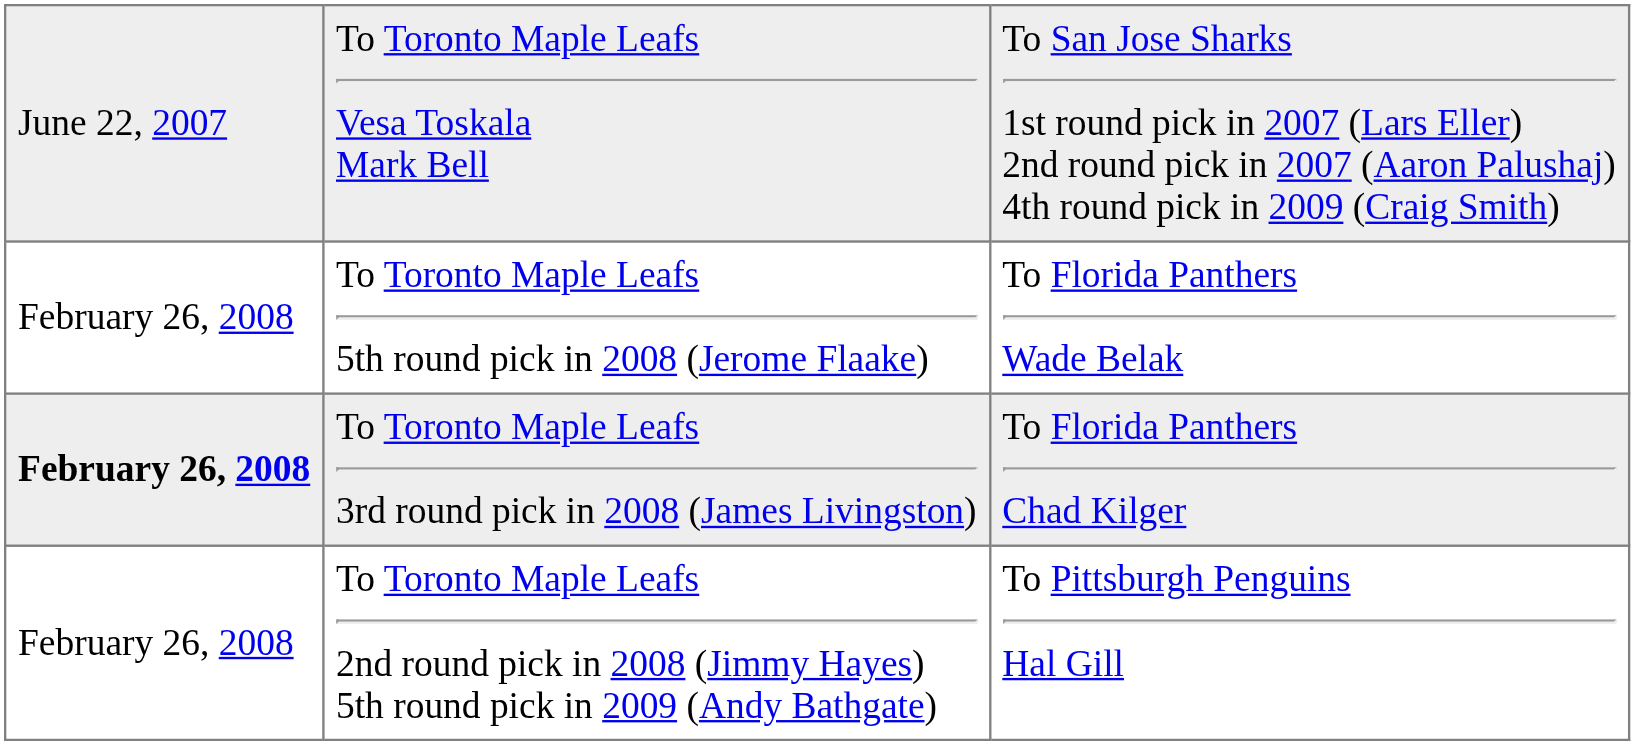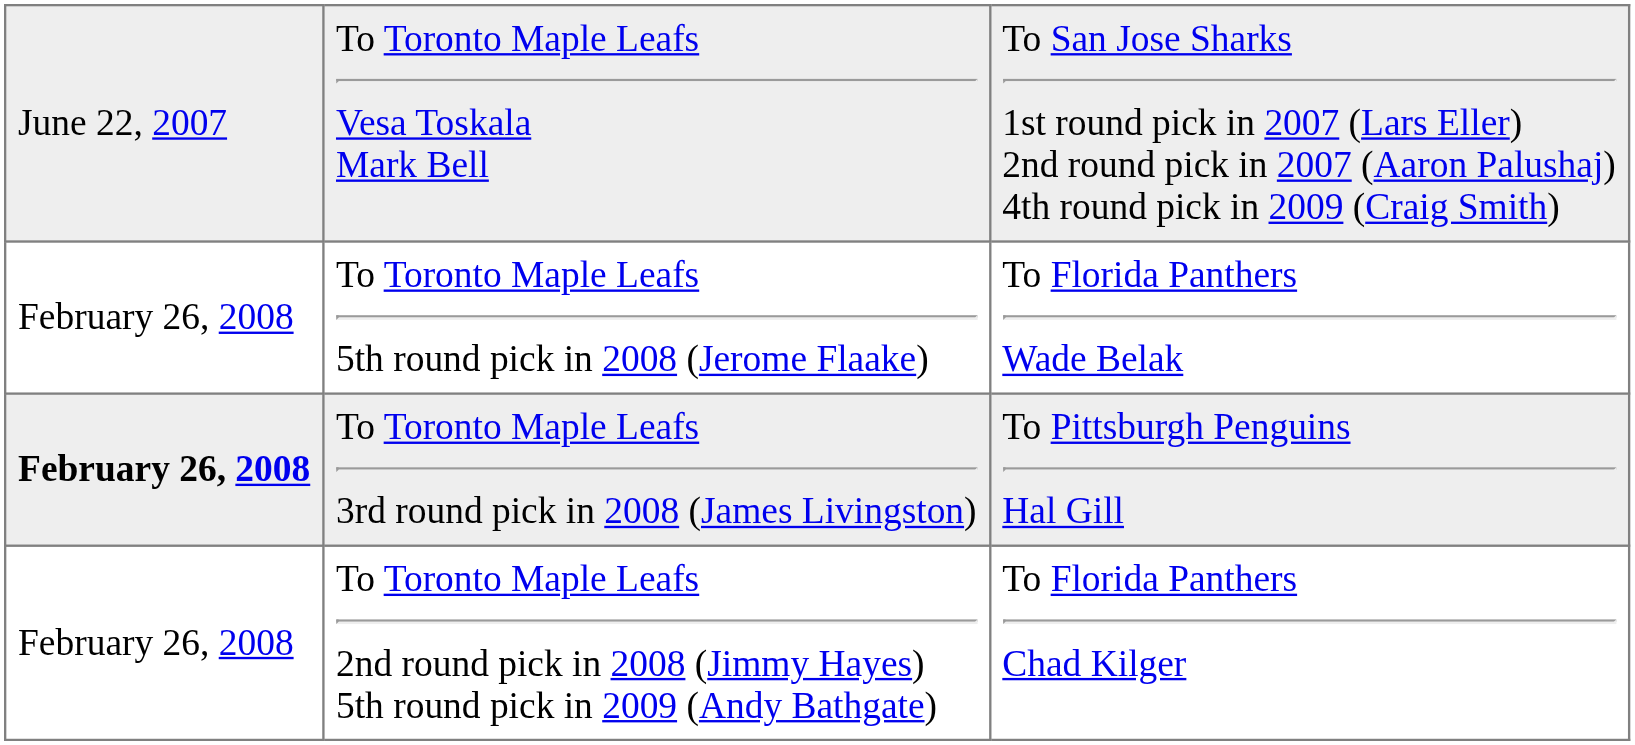row 3 | column 3: To Florida Panthers Chad Kilger -> To Pittsburgh Penguins Hal Gill
row 4 | column 3: To Pittsburgh Penguins Hal Gill -> To Florida Panthers Chad Kilger
